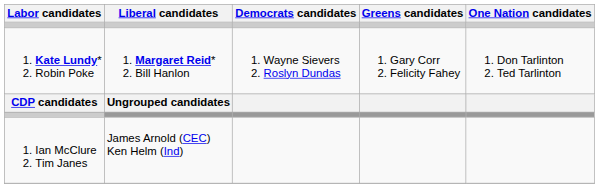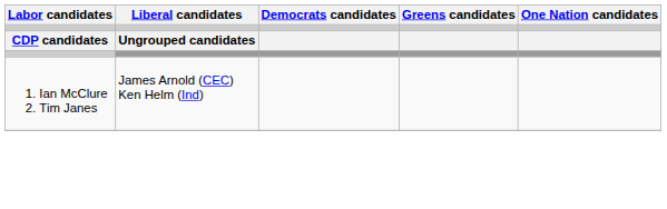- row: Kate Lundy* Robin Poke | Margaret Reid* Bill Hanlon | Wayne Sievers Roslyn Dundas | Gary Corr Felicity Fahey | Don Tarlinton Ted Tarlinton
